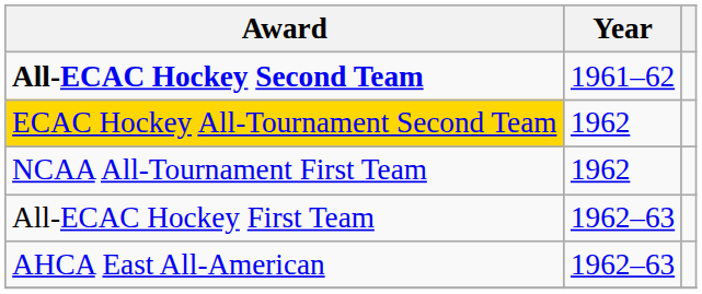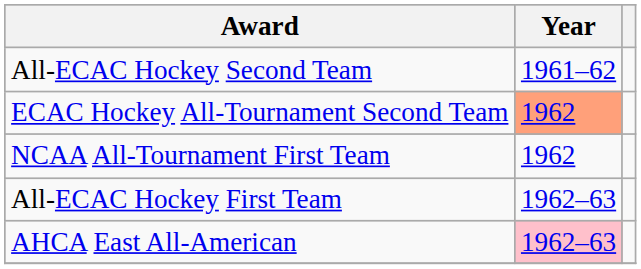row 2 | Award: bold -> normal
row 3 | Award: gold background -> no background
row 3 | Year: no background -> lightsalmon background
row 6 | Year: no background -> pink background
